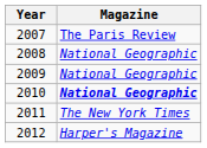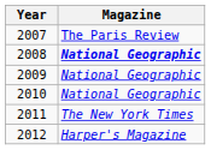2008 | Magazine: normal -> bold
2010 | Magazine: bold -> normal
